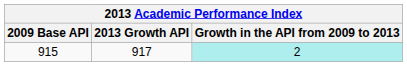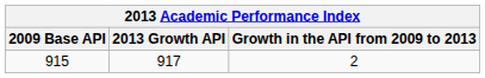915 | Growth in the API from 2009 to 2013: paleturquoise background -> no background
